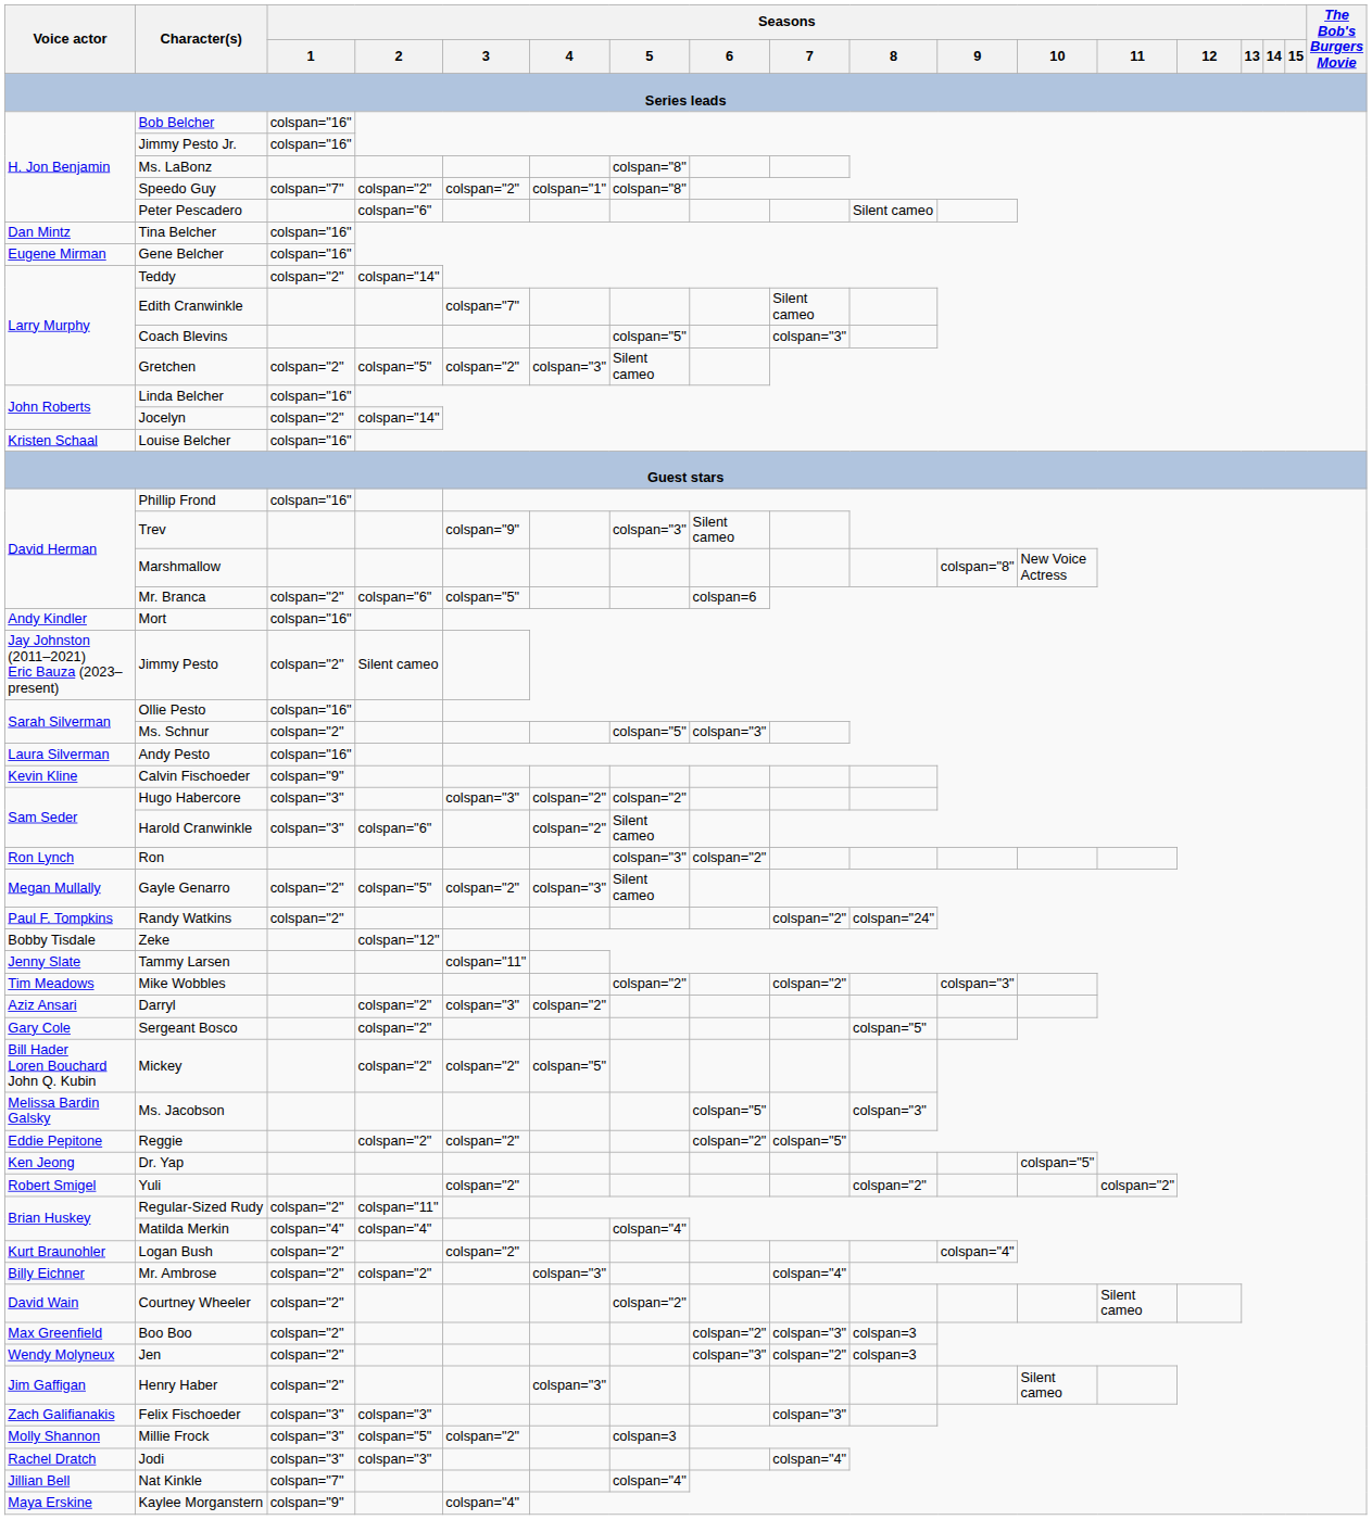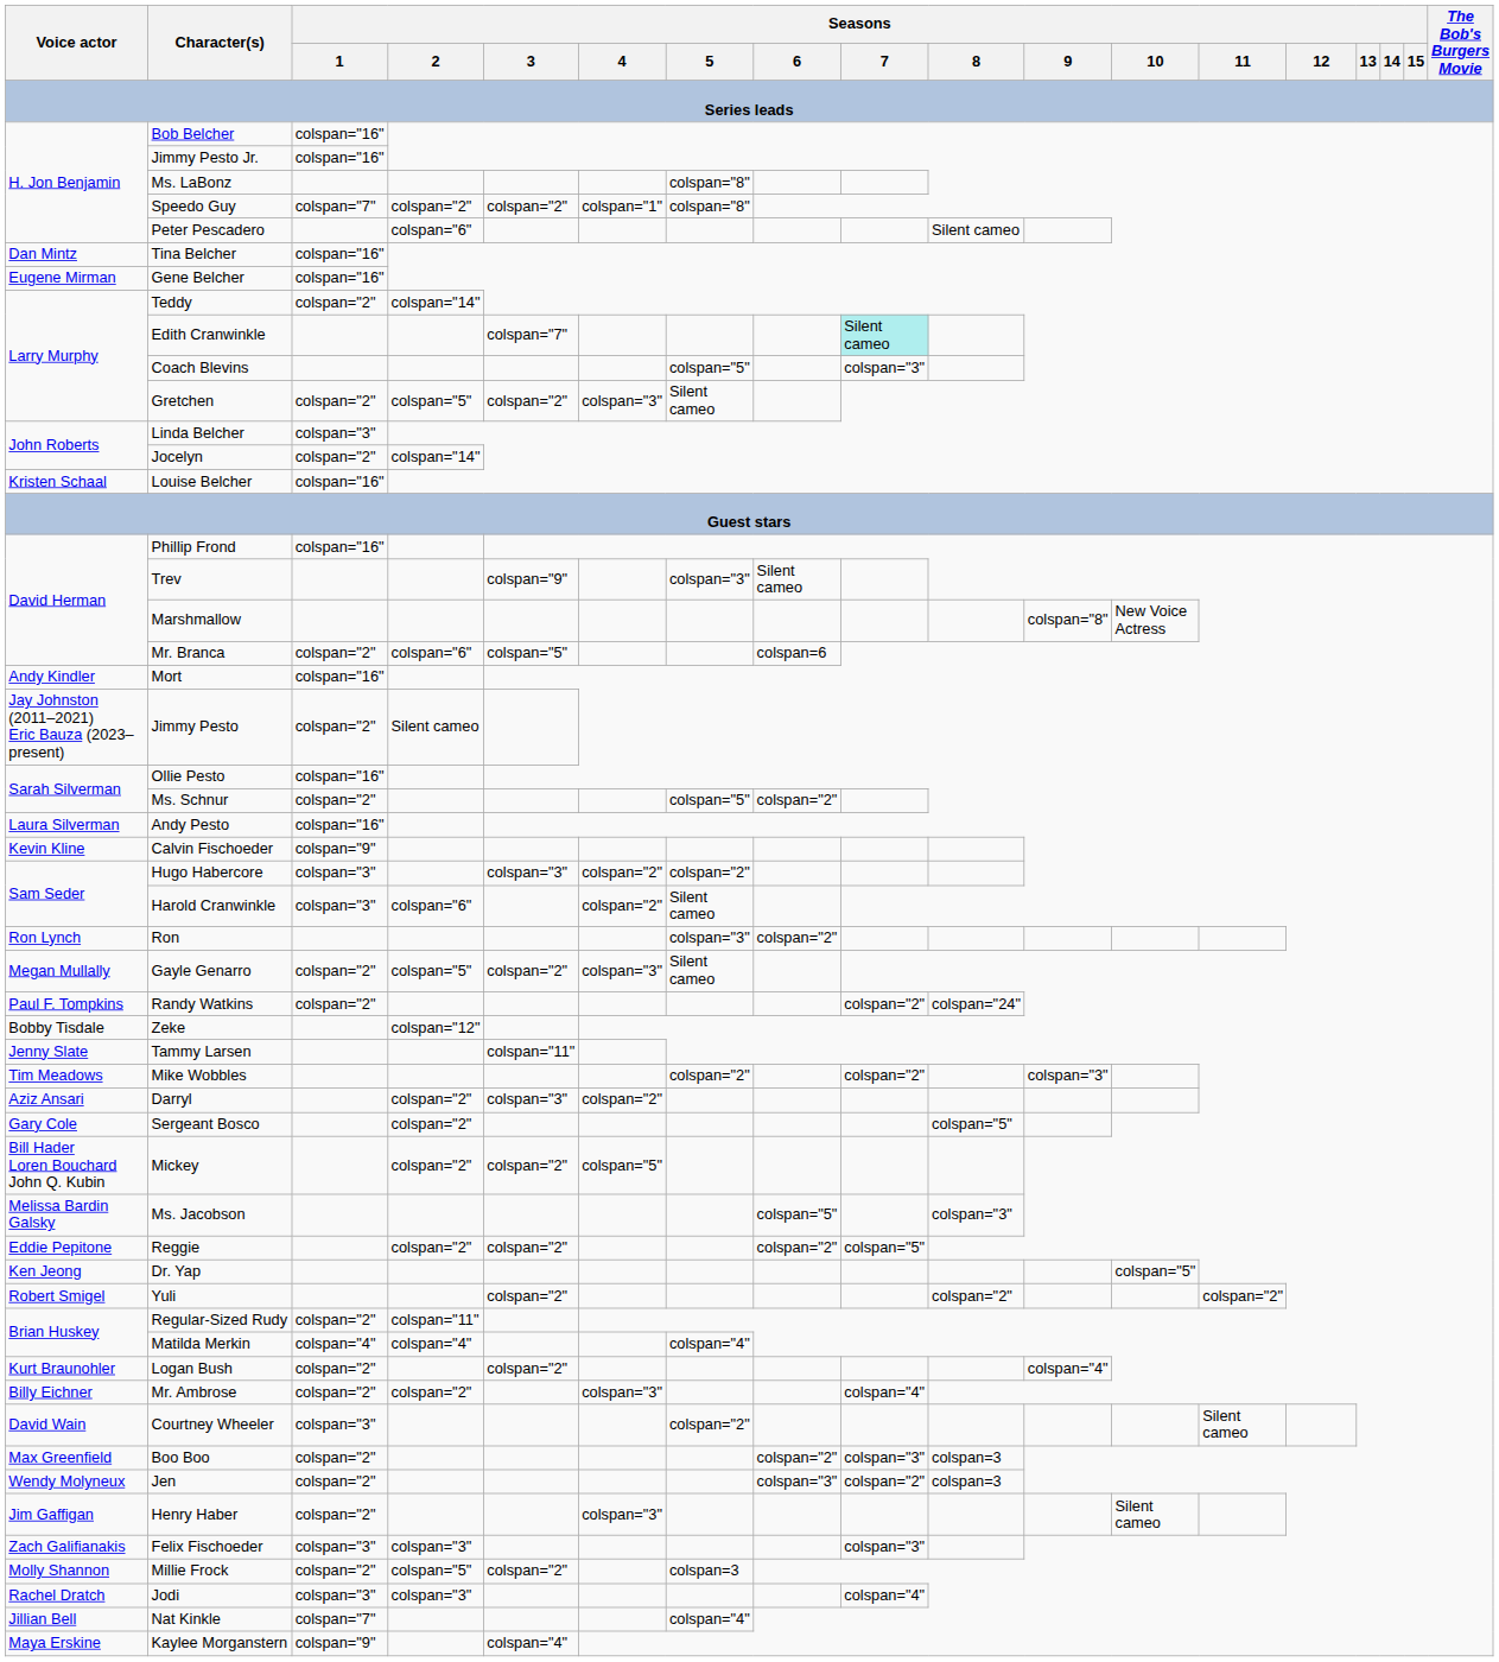Edith Cranwinkle | Seasons / 7: no background -> paleturquoise background
Linda Belcher | Seasons / 1: colspan="16" -> colspan="3"
Ms. Schnur | Seasons / 6: colspan="3" -> colspan="2"
Courtney Wheeler | Seasons / 1: colspan="2" -> colspan="3"
Millie Frock | Seasons / 1: colspan="3" -> colspan="2"
